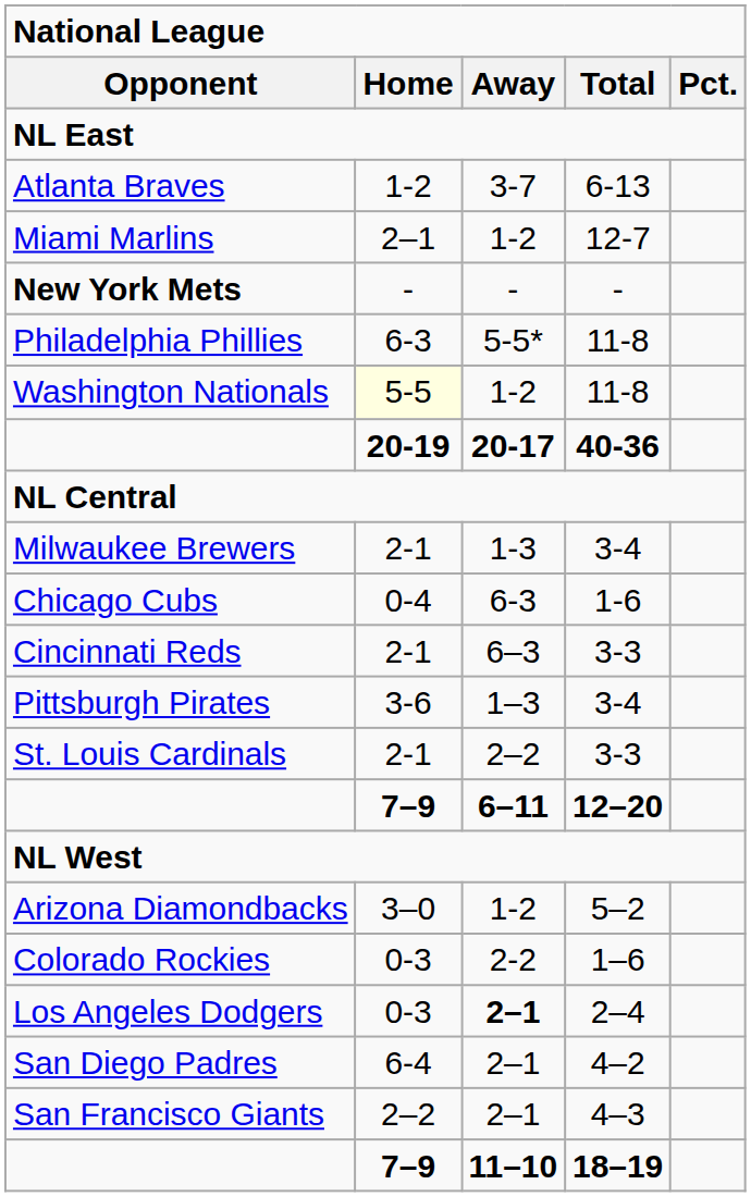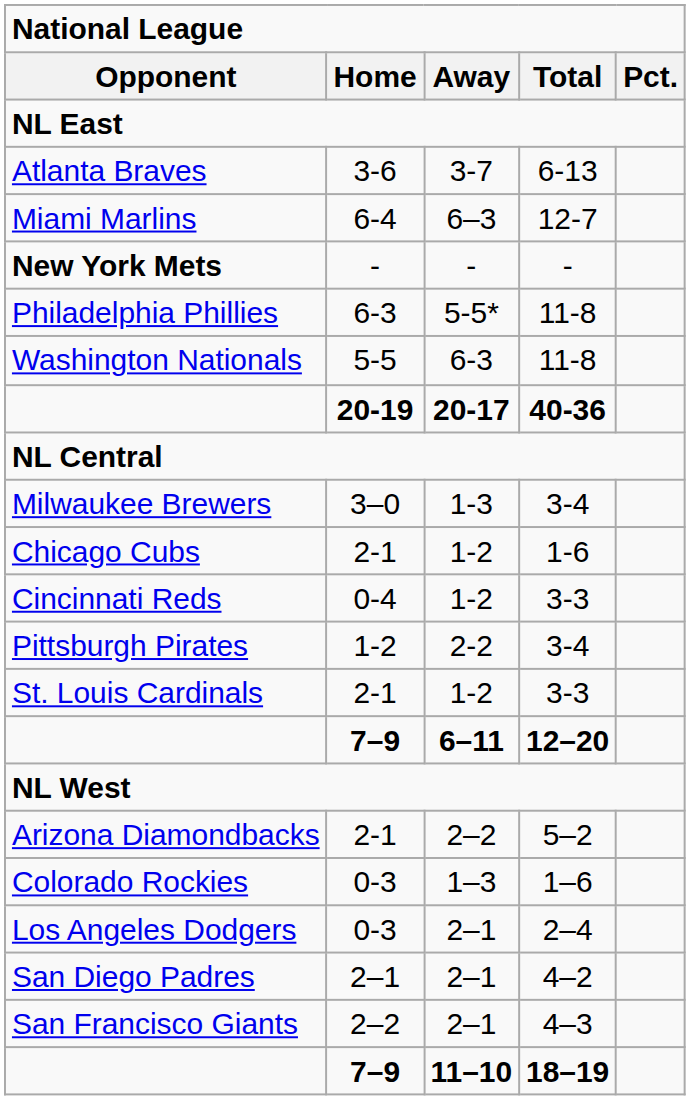Atlanta Braves | Home: 1-2 -> 3-6
Miami Marlins | Home: 2–1 -> 6-4
Miami Marlins | Away: 1-2 -> 6–3
Washington Nationals | Home: lightyellow background -> no background
Washington Nationals | Away: 1-2 -> 6-3
Milwaukee Brewers | Home: 2-1 -> 3–0
Chicago Cubs | Home: 0-4 -> 2-1
Chicago Cubs | Away: 6-3 -> 1-2
Cincinnati Reds | Home: 2-1 -> 0-4
Cincinnati Reds | Away: 6–3 -> 1-2
Pittsburgh Pirates | Home: 3-6 -> 1-2
Pittsburgh Pirates | Away: 1–3 -> 2-2
St. Louis Cardinals | Away: 2–2 -> 1-2
Arizona Diamondbacks | Home: 3–0 -> 2-1
Arizona Diamondbacks | Away: 1-2 -> 2–2
Colorado Rockies | Away: 2-2 -> 1–3
Los Angeles Dodgers | Away: bold -> normal
San Diego Padres | Home: 6-4 -> 2–1
